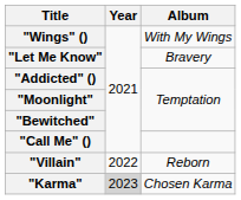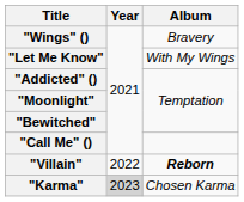"Wings" () | Album: With My Wings -> Bravery
"Let Me Know" | Album: Bravery -> With My Wings
"Villain" | Album: normal -> bold
